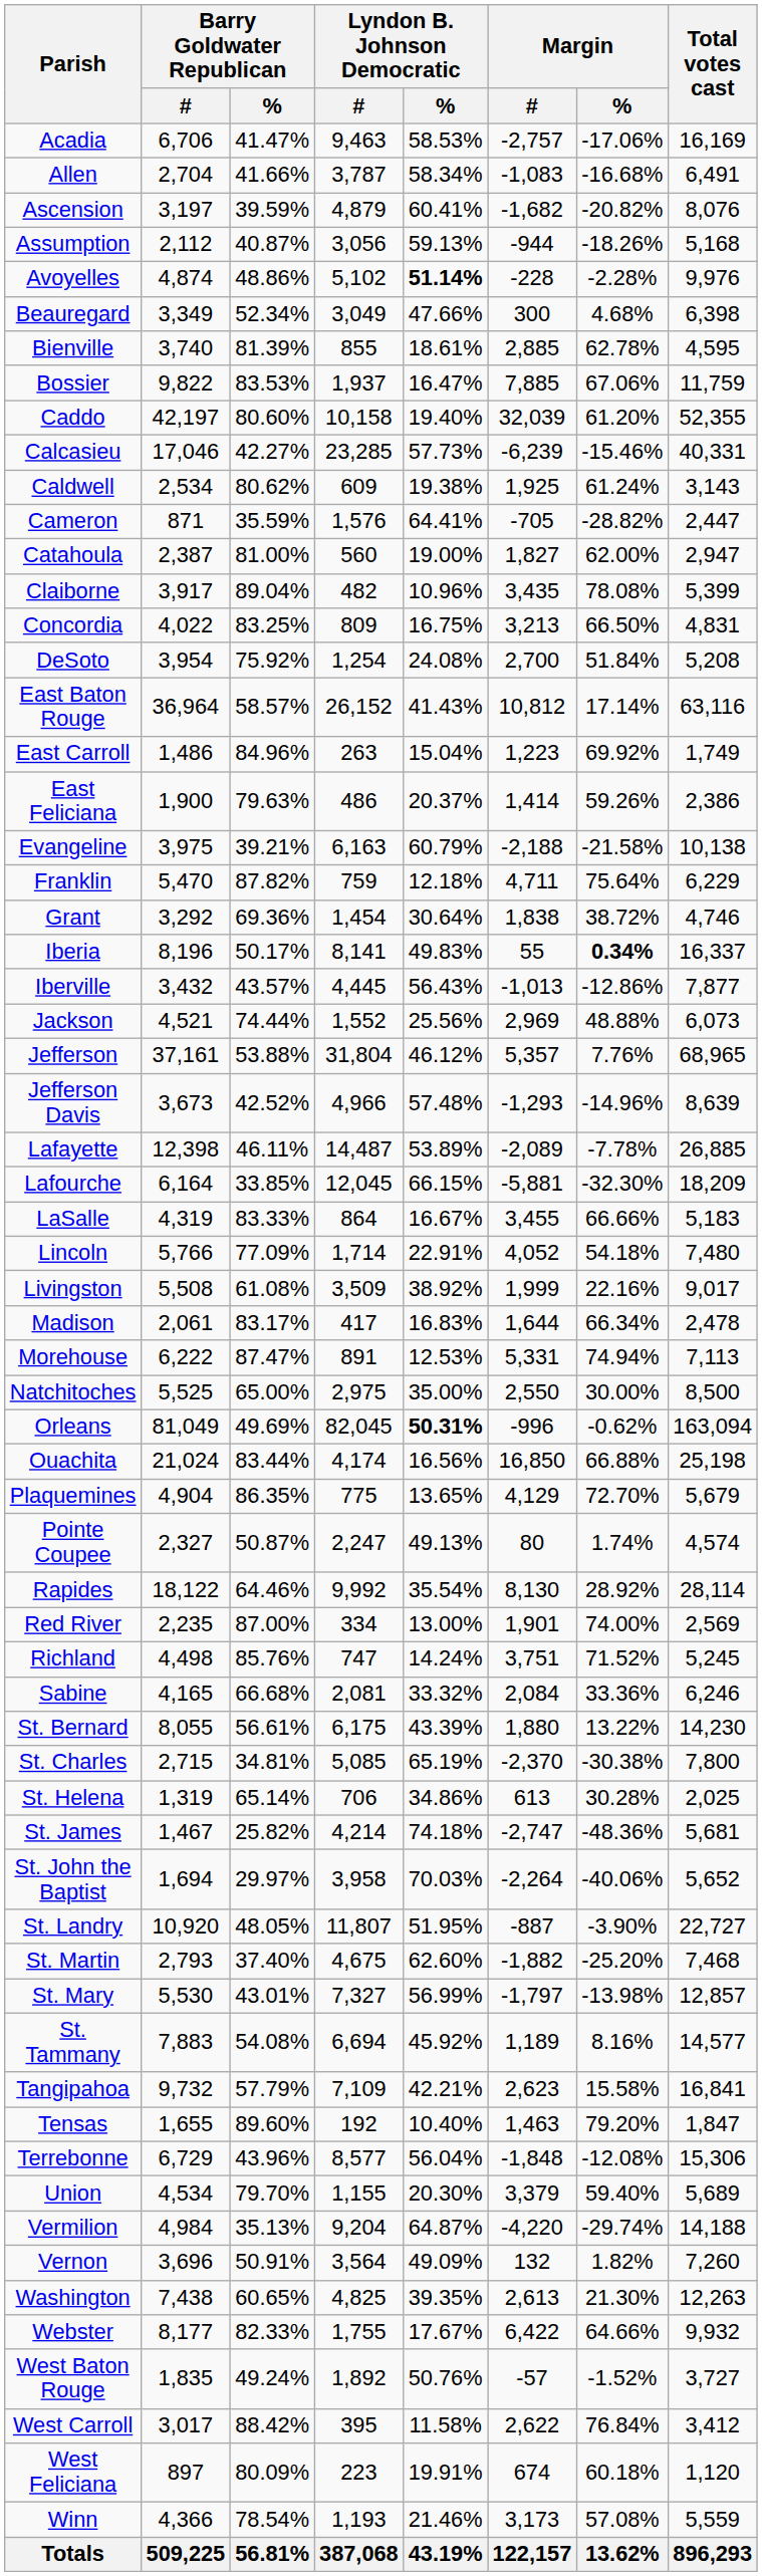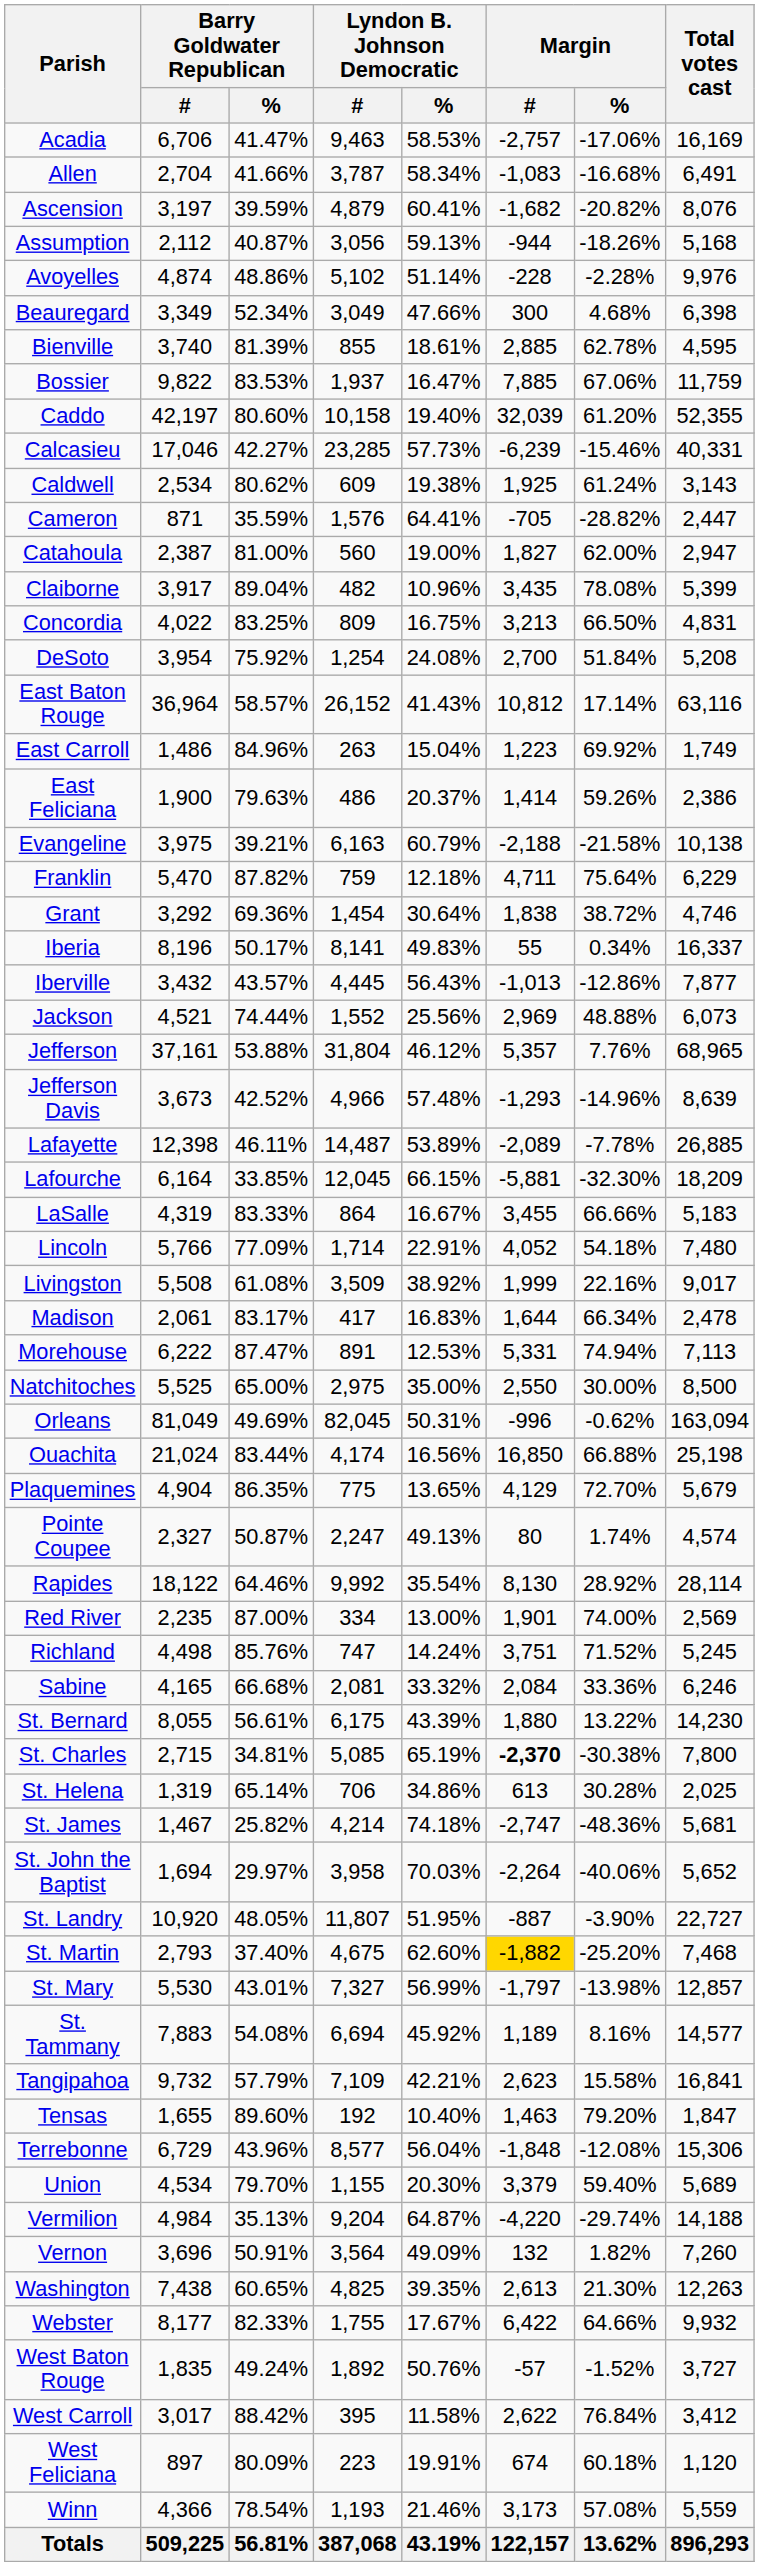Avoyelles | Lyndon B. Johnson Democratic / %: bold -> normal
Iberia | Margin / %: bold -> normal
Orleans | Lyndon B. Johnson Democratic / %: bold -> normal
St. Charles | Margin / #: normal -> bold
St. Martin | Margin / #: no background -> gold background
